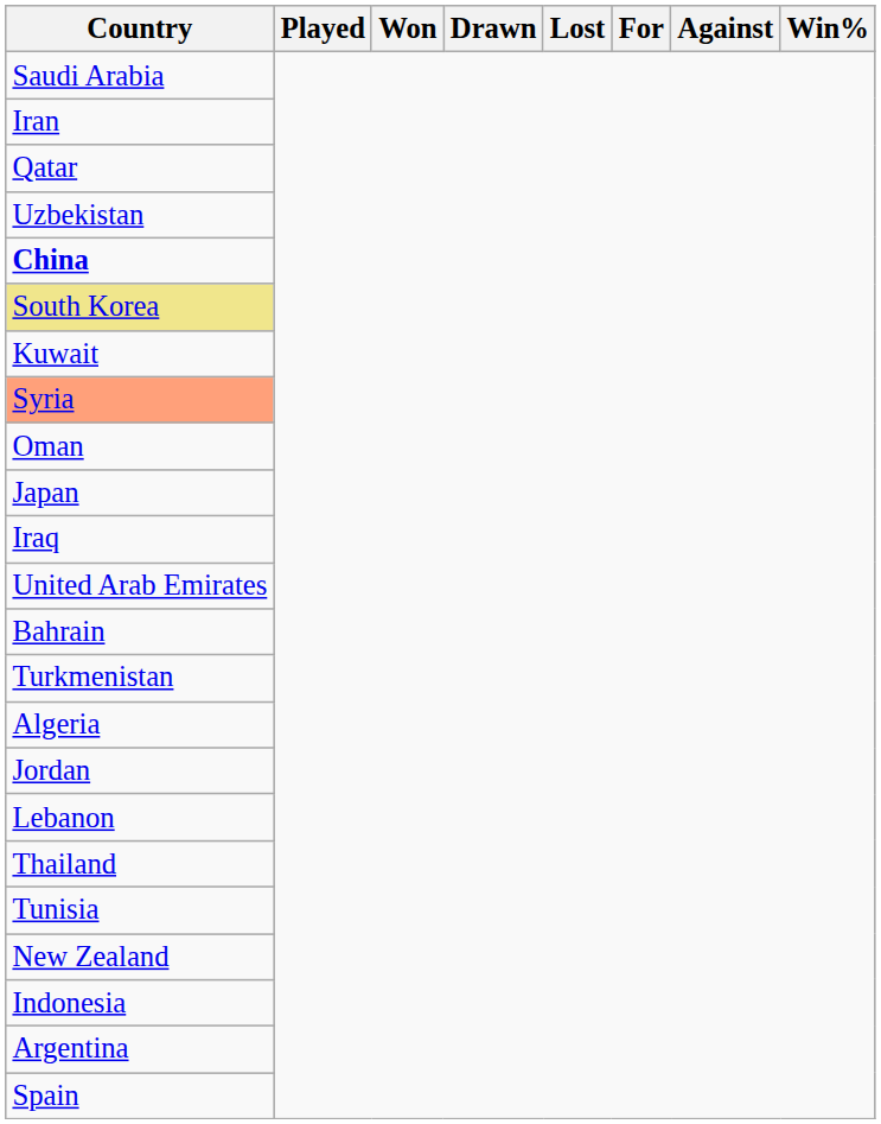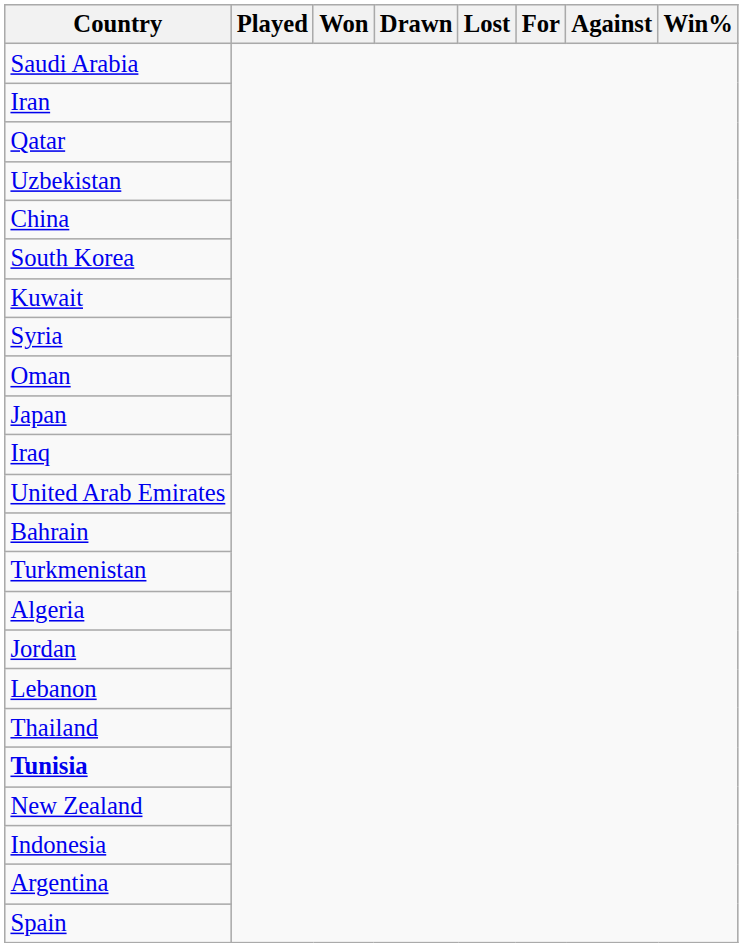China | Country: bold -> normal
South Korea | Country: khaki background -> no background
Syria | Country: lightsalmon background -> no background
Tunisia | Country: normal -> bold
